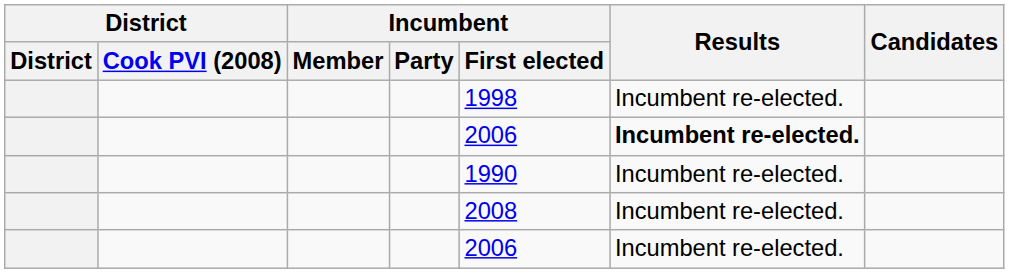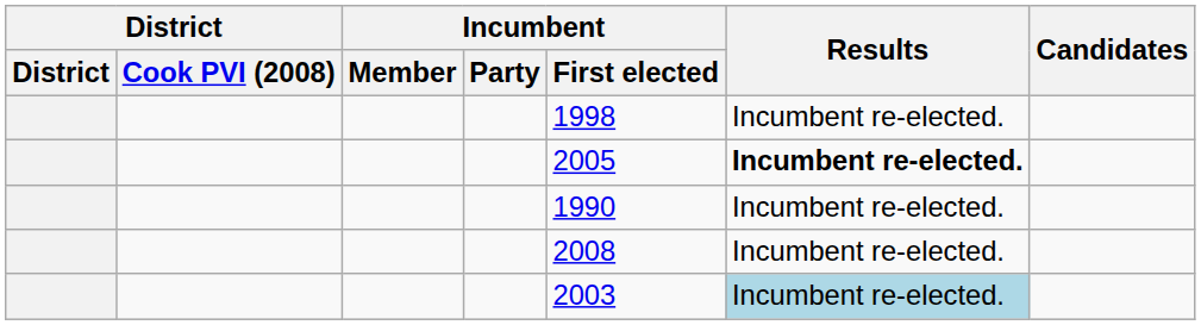row 4 | Incumbent / First elected: 2006 -> 2005
row 7 | Incumbent / First elected: 2006 -> 2003
row 7 | Results: no background -> lightblue background
